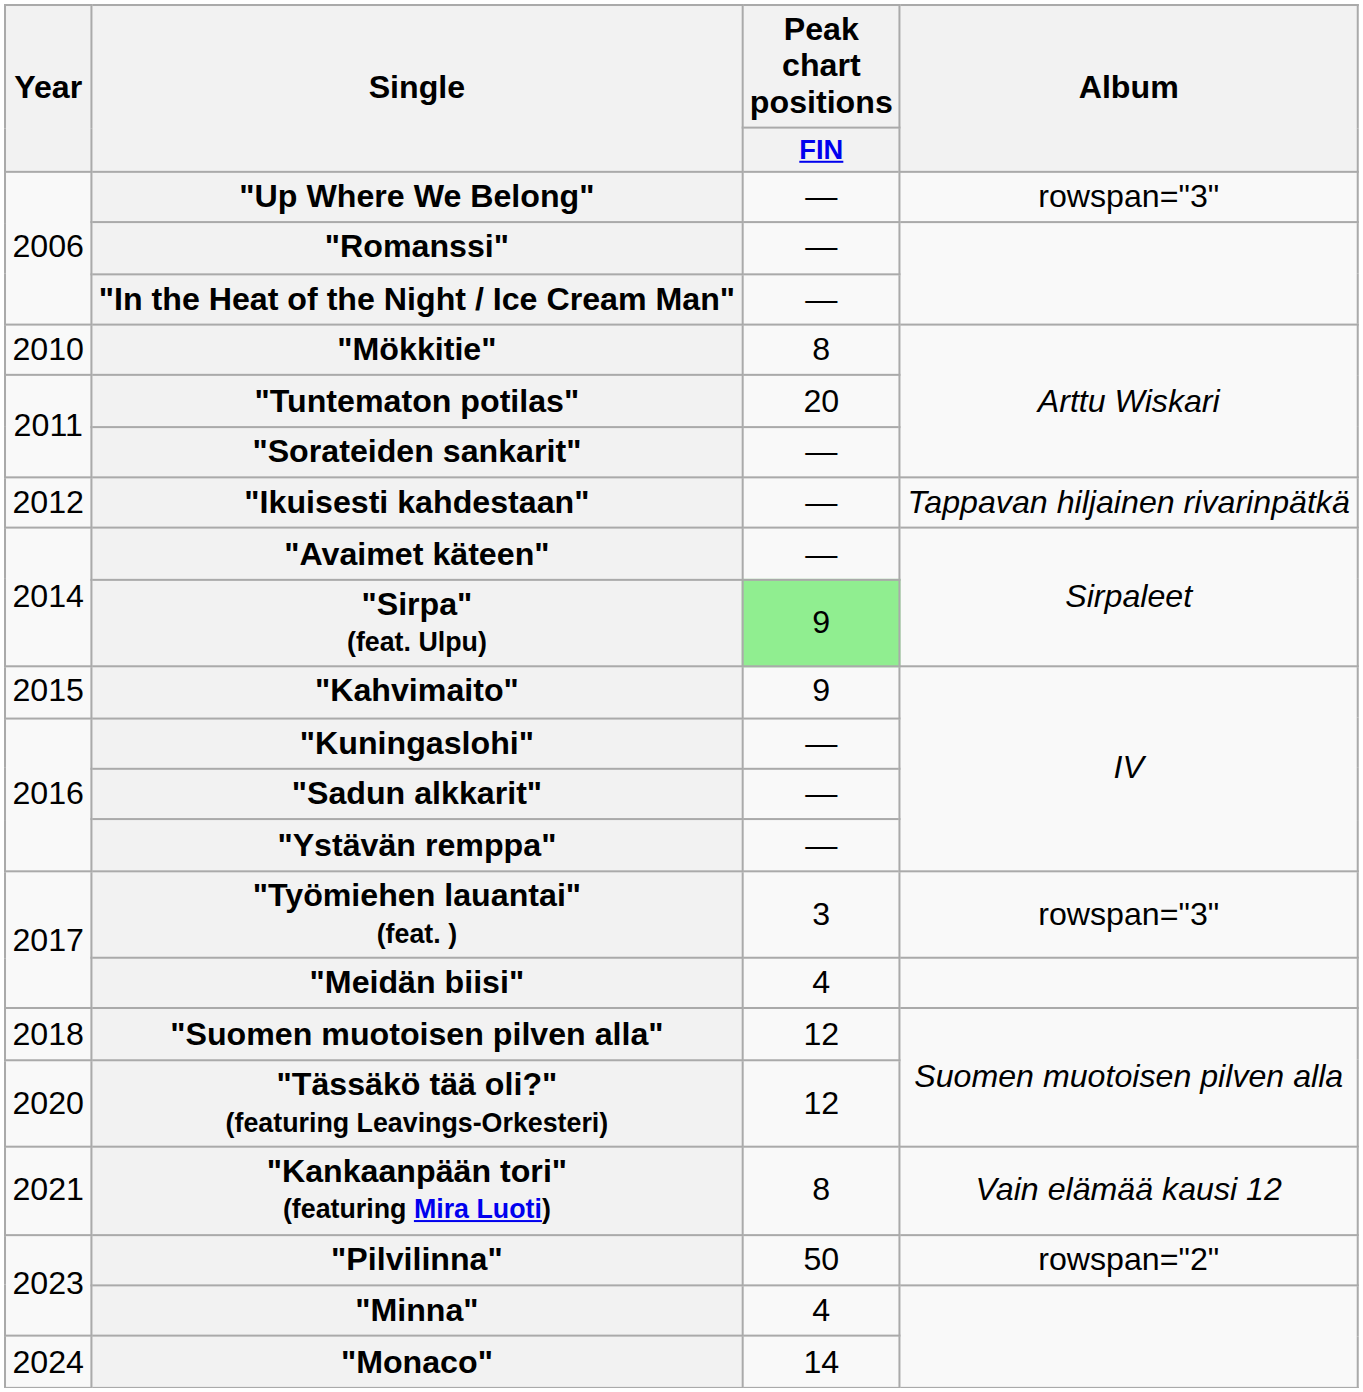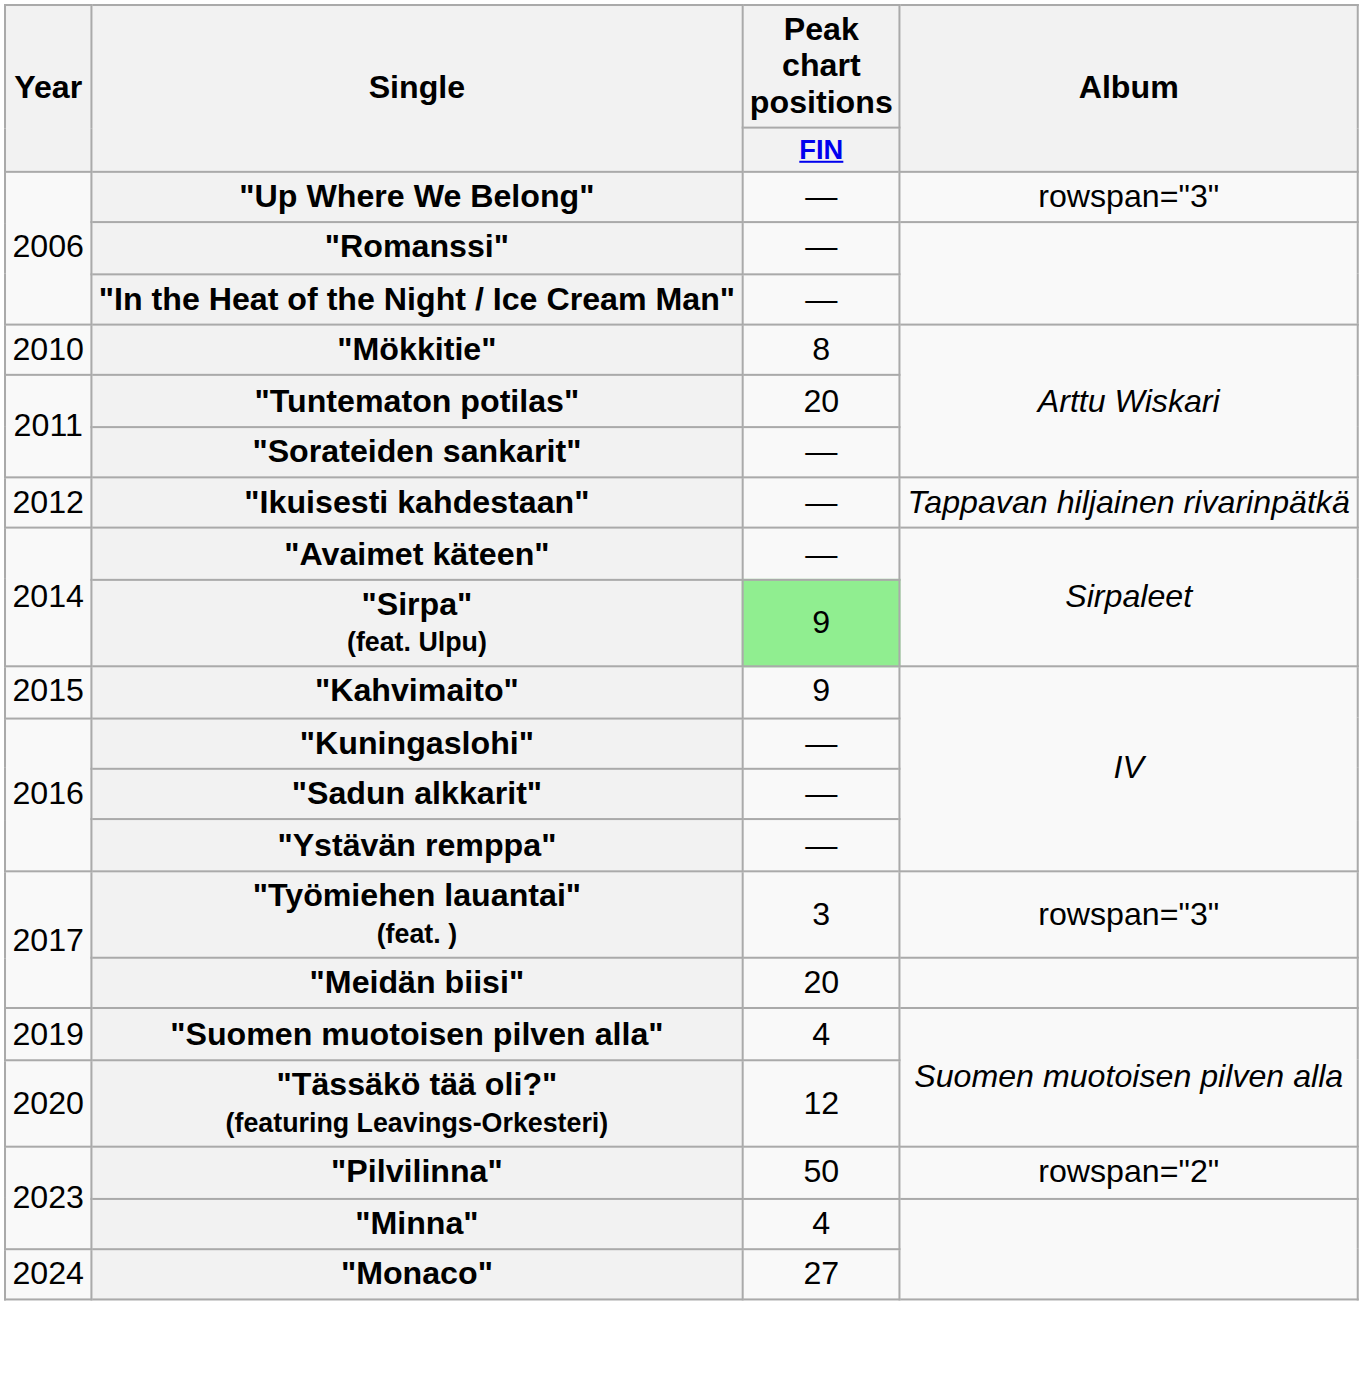"Meidän biisi" | Peak chart positions / FIN: 4 -> 20
"Suomen muotoisen pilven alla" | Year: 2018 -> 2019
"Suomen muotoisen pilven alla" | Peak chart positions / FIN: 12 -> 4
- row: 2021 | "Kankaanpään tori" (featuring Mira Luoti) | 8 | Vain elämää kausi 12
"Monaco" | Peak chart positions / FIN: 14 -> 27
